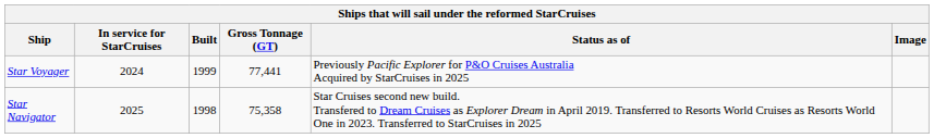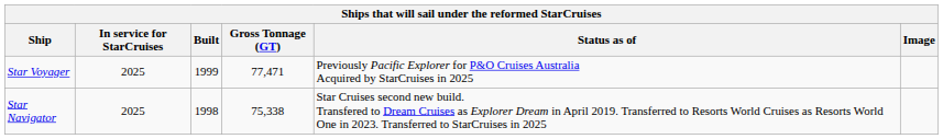Star Voyager | In service for StarCruises: 2024 -> 2025
Star Voyager | Gross Tonnage (GT): 77,441 -> 77,471
Star Navigator | Gross Tonnage (GT): 75,358 -> 75,338
